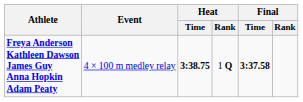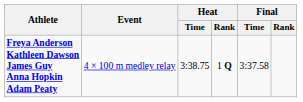row 3 | Heat / Time: bold -> normal
row 3 | Final / Time: bold -> normal
